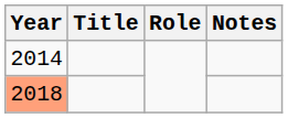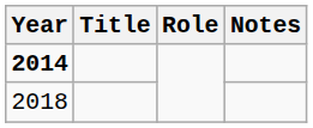2014 | Year: normal -> bold
2018 | Year: lightsalmon background -> no background
